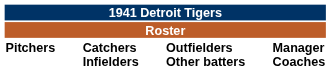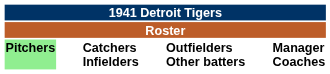Pitchers | column 1: no background -> lightgreen background
